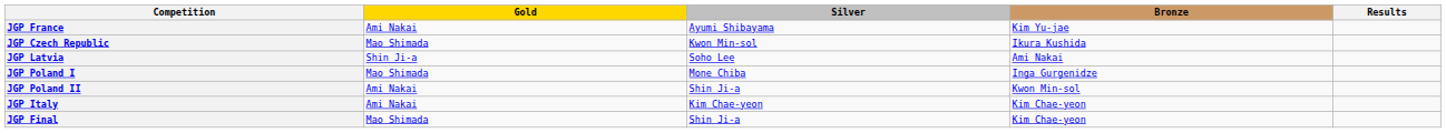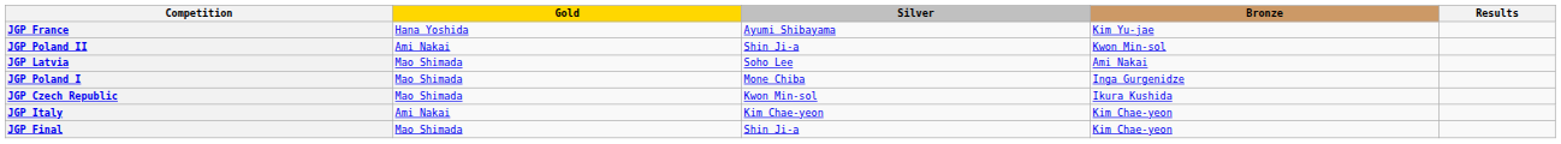JGP France | Gold: Ami Nakai -> Hana Yoshida
rows swapped: JGP Czech Republic <-> JGP Poland II
JGP Latvia | Gold: Shin Ji-a -> Mao Shimada
